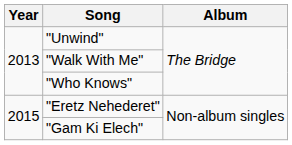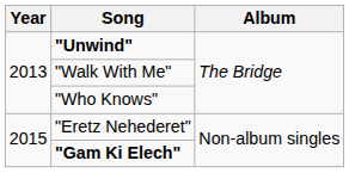"Unwind" | Song: normal -> bold
"Gam Ki Elech" | Song: normal -> bold
